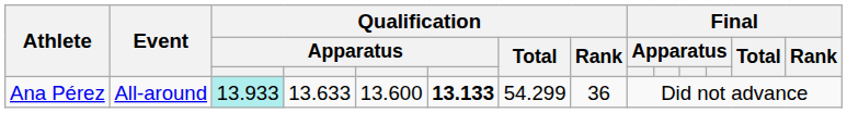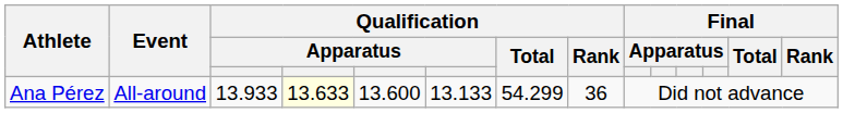row 4 | column 3: paleturquoise background -> no background
row 4 | column 4: no background -> lightyellow background
row 4 | column 6: bold -> normal
